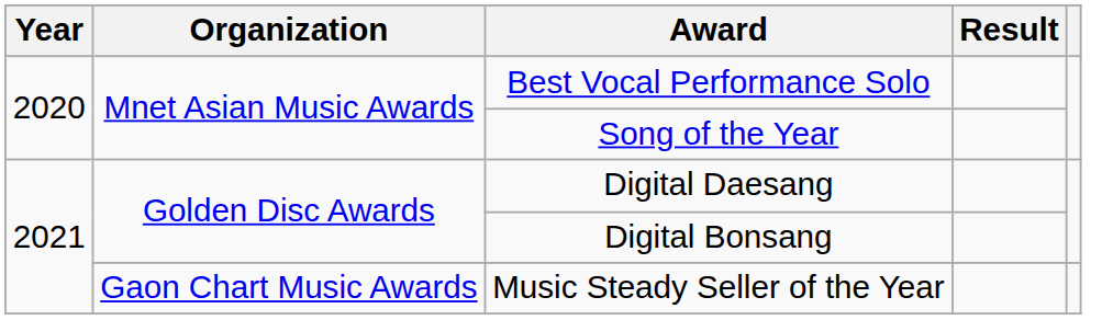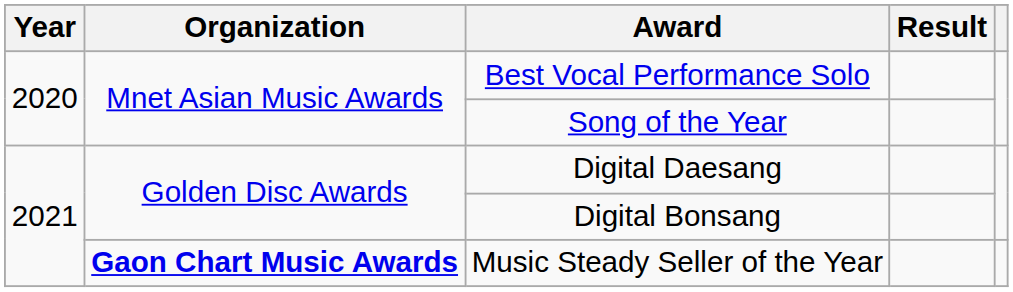Music Steady Seller of the Year | Organization: normal -> bold
